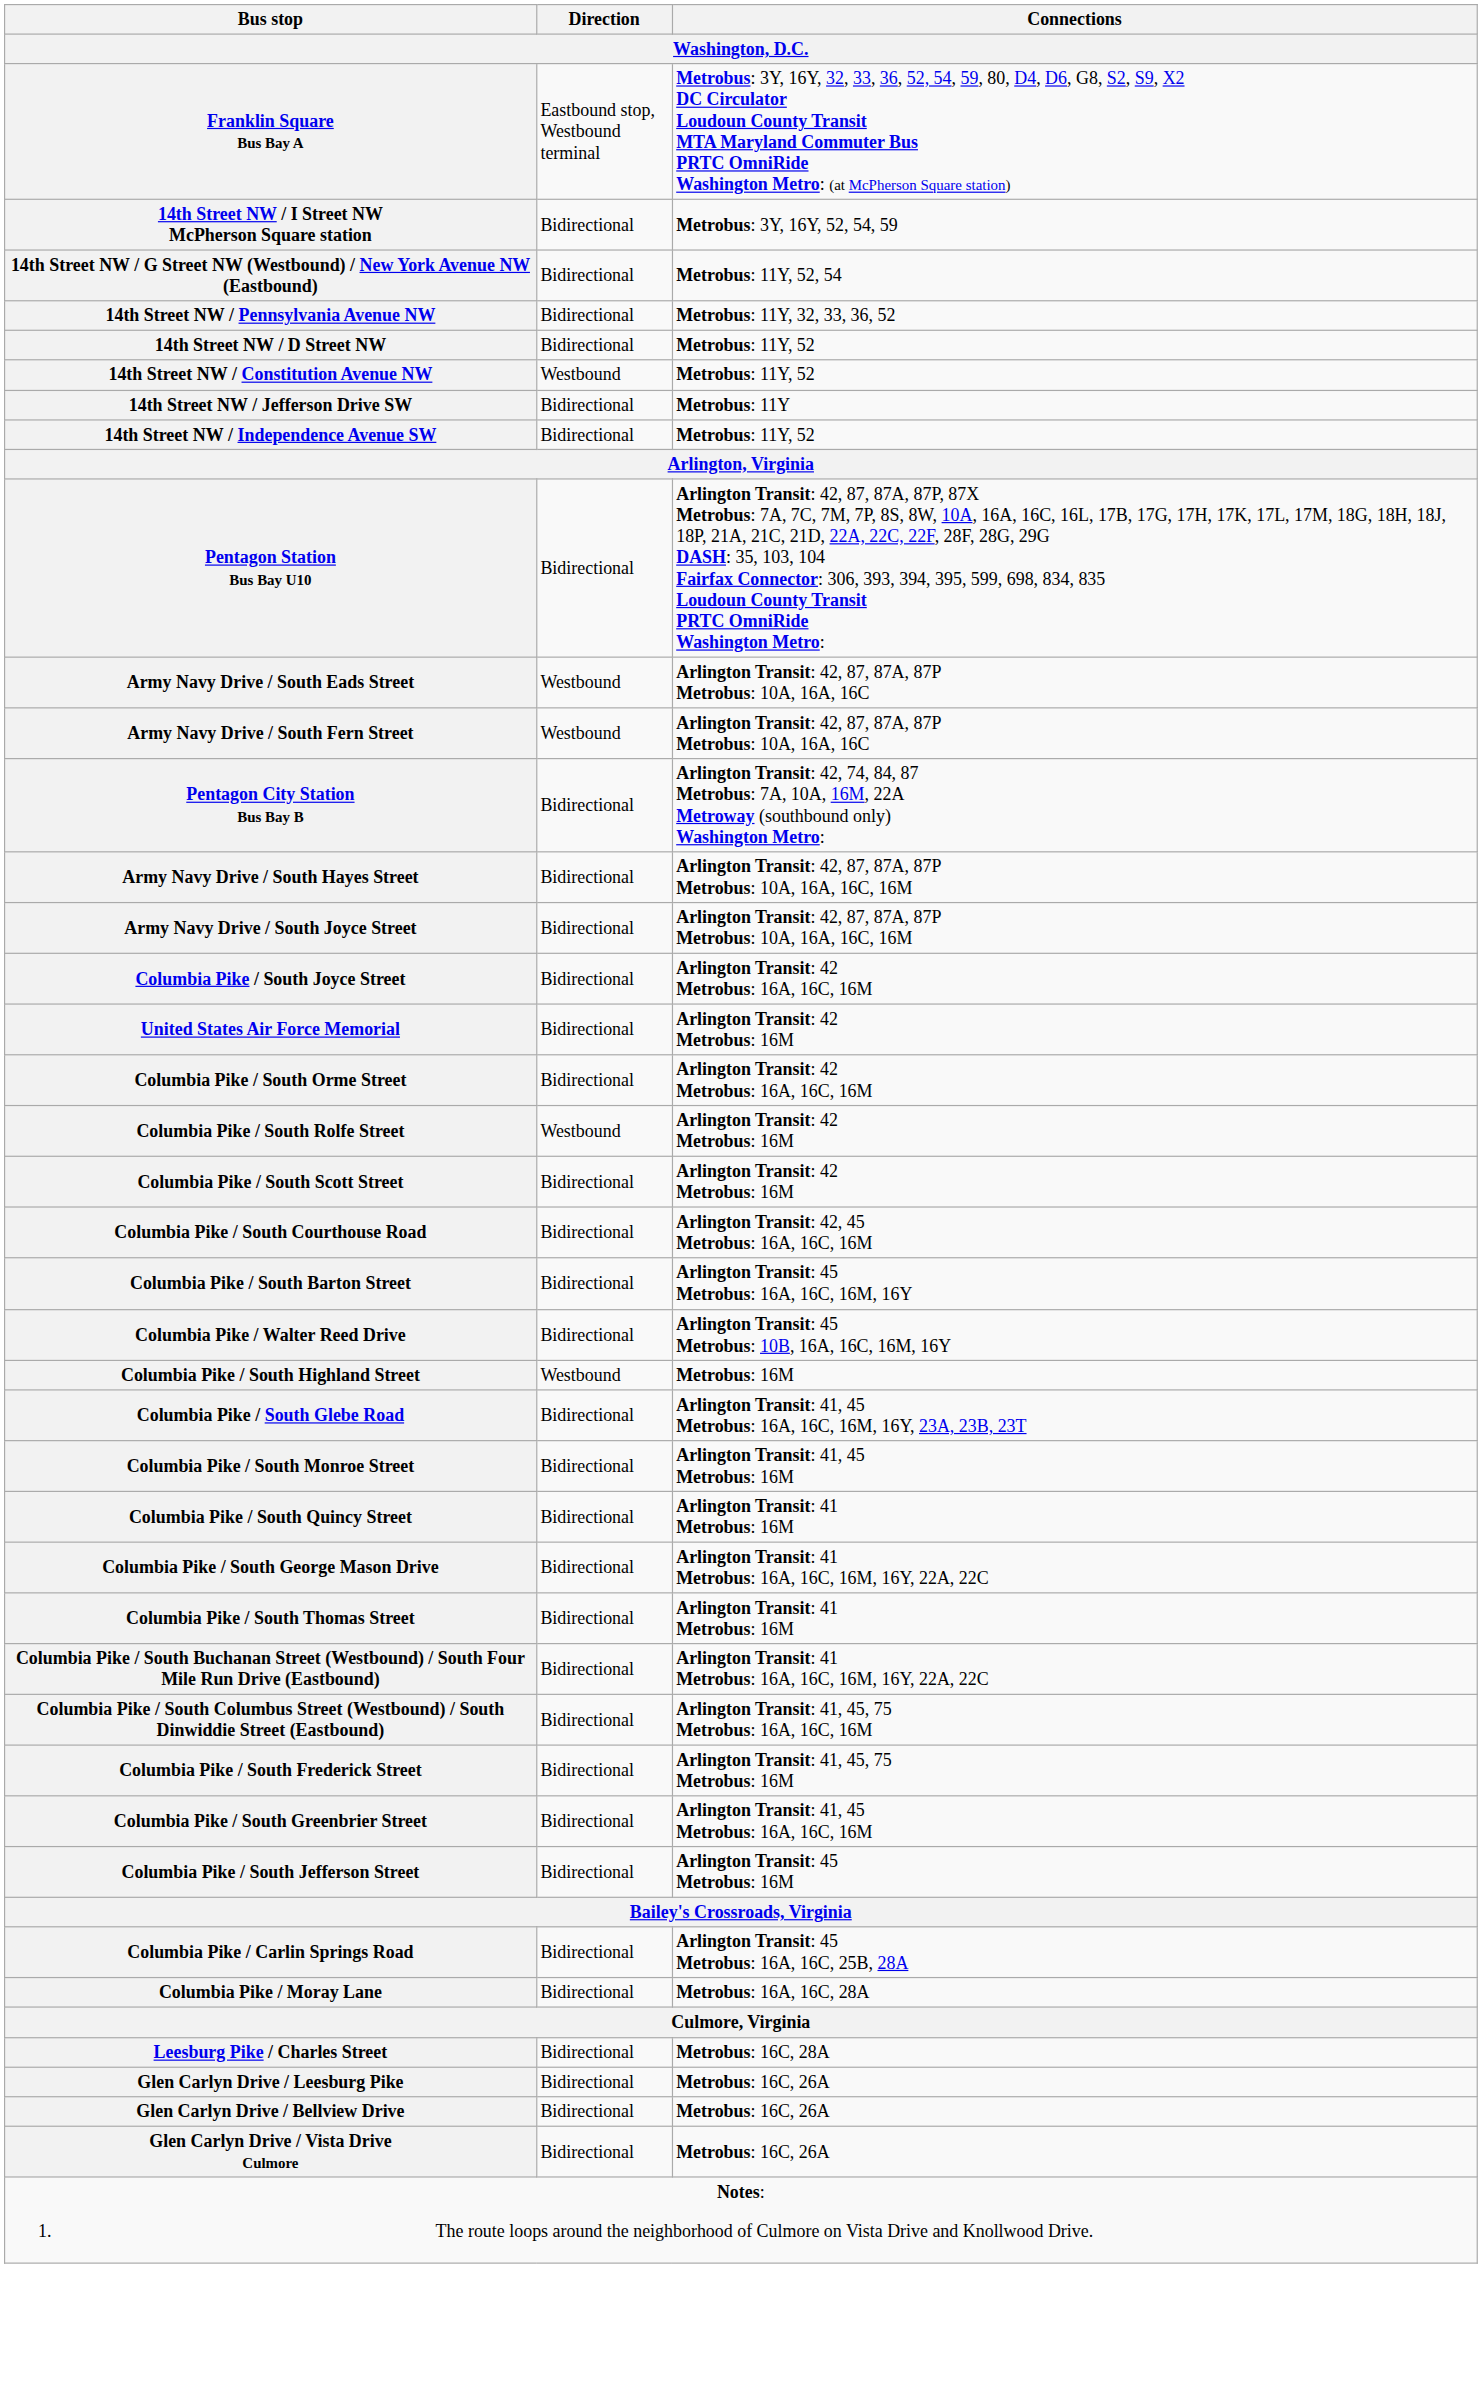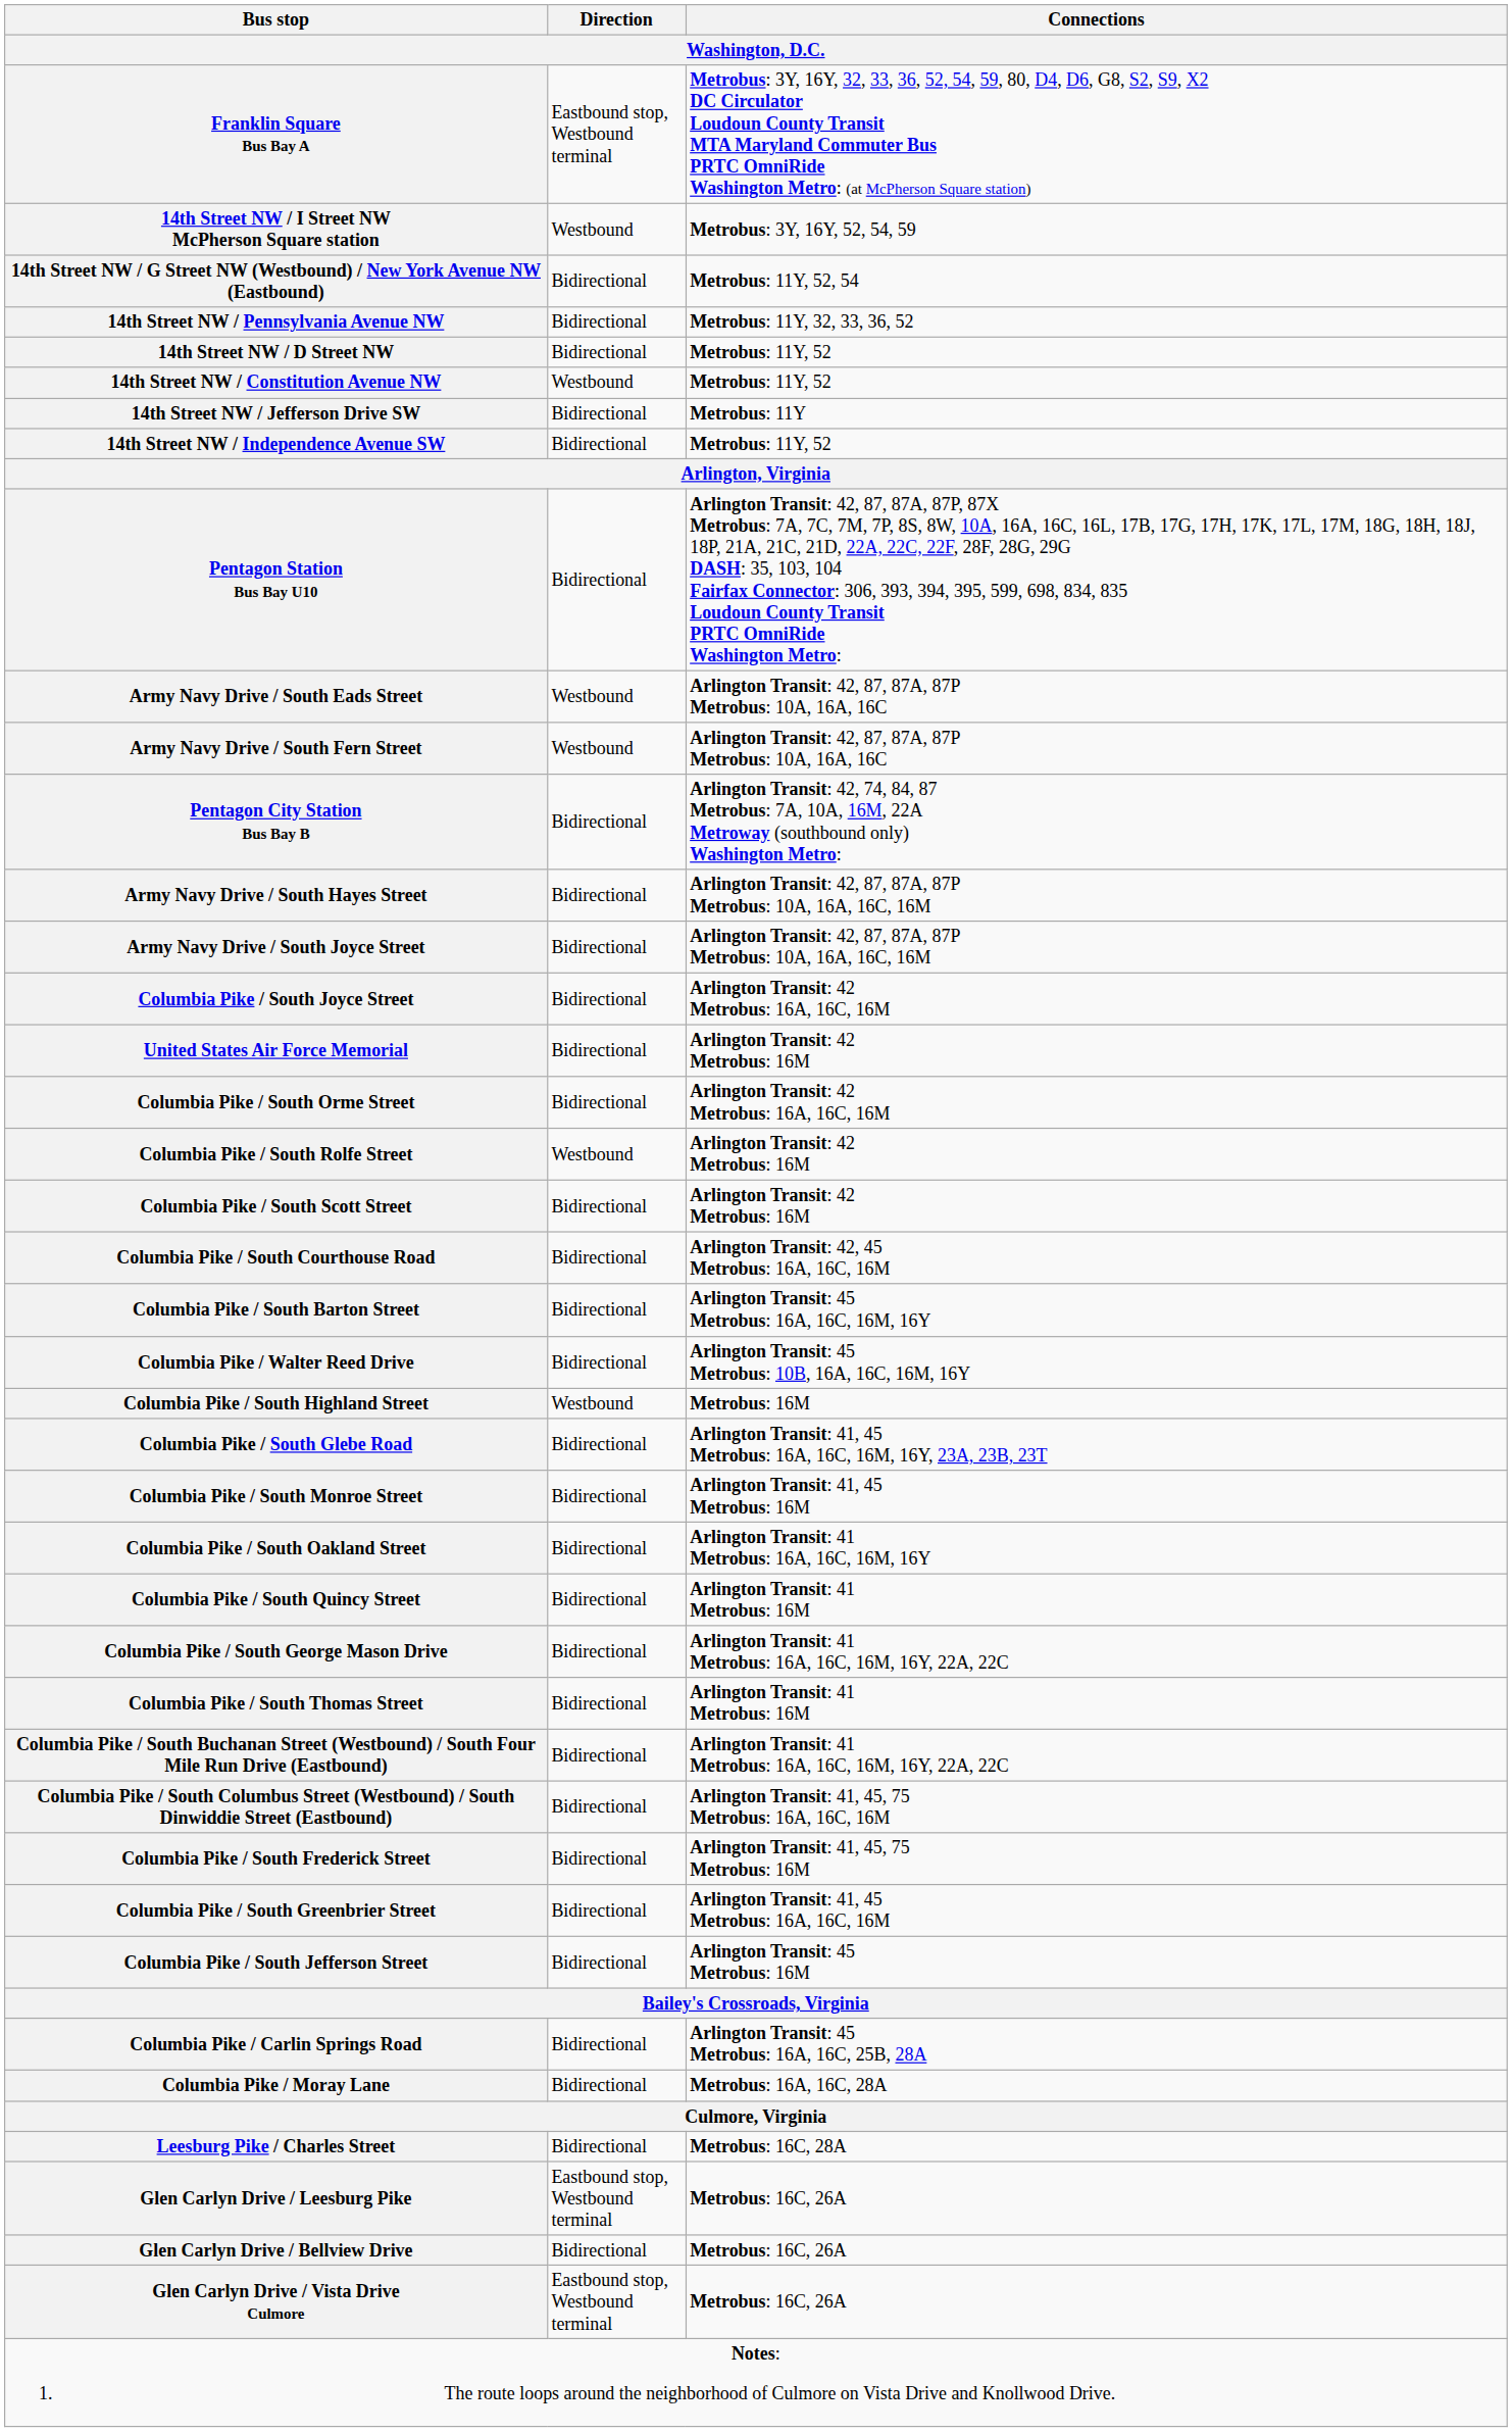14th Street NW / I Street NW McPherson Square station | Direction: Bidirectional -> Westbound
+ row: Columbia Pike / South Oakland Street | Bidirectional | Arlington Transit: 41 Metrobus: 16A, 16C, 16M, 16Y
Glen Carlyn Drive / Leesburg Pike | Direction: Bidirectional -> Eastbound stop, Westbound terminal
Glen Carlyn Drive / Vista Drive Culmore | Direction: Bidirectional -> Eastbound stop, Westbound terminal
